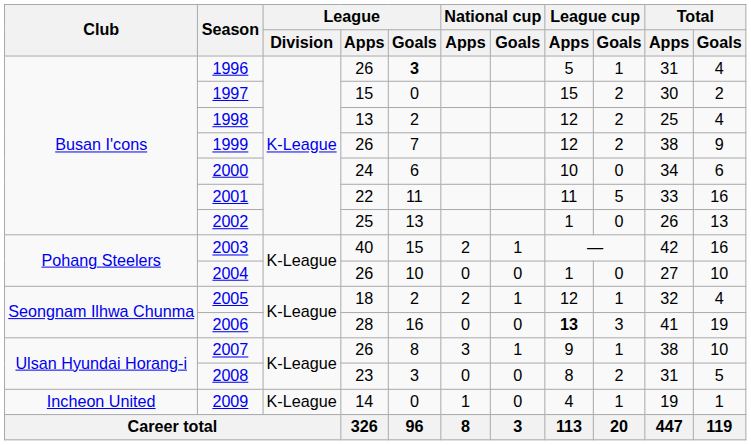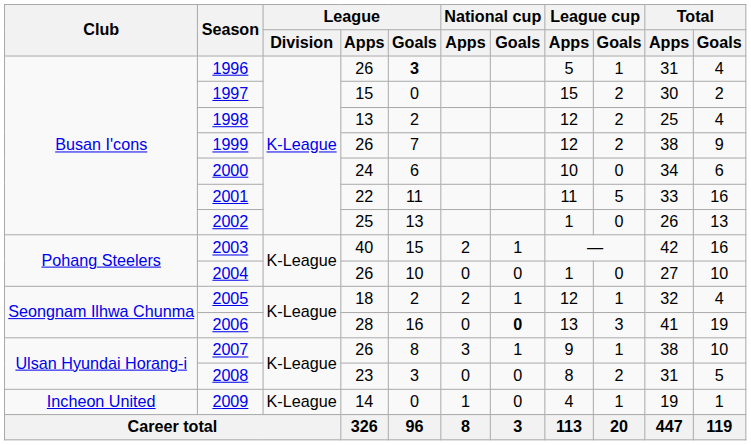2006 | National cup / Goals: normal -> bold
2006 | League cup / Apps: bold -> normal
